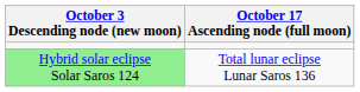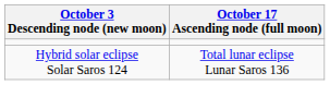row 3 | October 3 Descending node (new moon): lightgreen background -> no background
